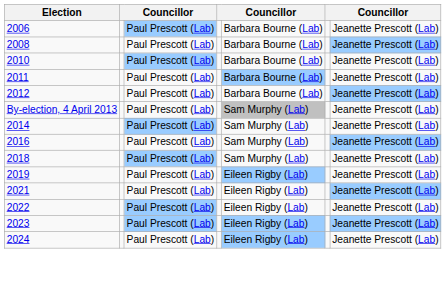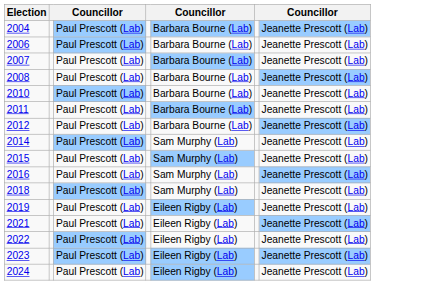+ row: 2004 | Paul Prescott (Lab) | Barbara Bourne (Lab) | Jeanette Prescott (Lab)
+ row: 2007 | Paul Prescott (Lab) | Barbara Bourne (Lab) | Jeanette Prescott (Lab)
- row: By-election, 4 April 2013 | Paul Prescott (Lab) | Sam Murphy (Lab) | Jeanette Prescott (Lab)
+ row: 2015 | Paul Prescott (Lab) | Sam Murphy (Lab) | Jeanette Prescott (Lab)
